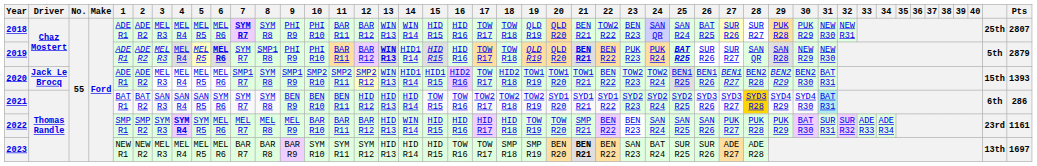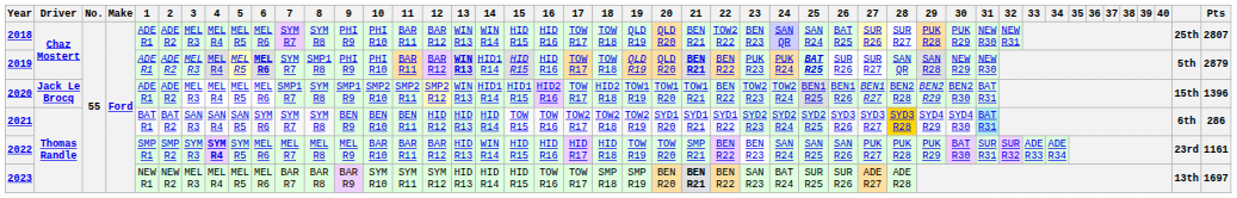2018 | 7: bold -> normal
2020 | Pts: 1393 -> 1396
